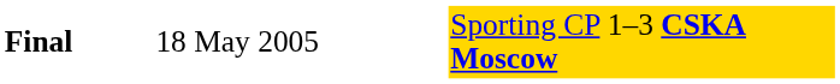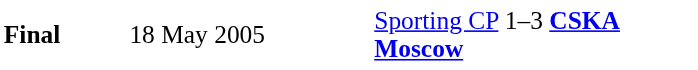Final | column 3: gold background -> no background
